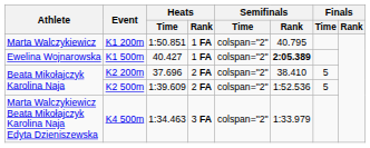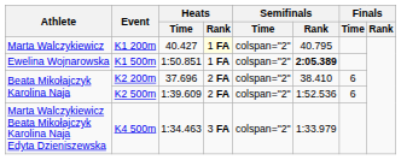K1 200m | Heats / Time: 1:50.851 -> 40.427
K1 200m | Heats / Rank: no background -> lightyellow background
K1 500m | Heats / Time: 40.427 -> 1:50.851
K2 200m | Finals / Time: 5 -> 6
K2 500m | Finals / Time: 5 -> 6
